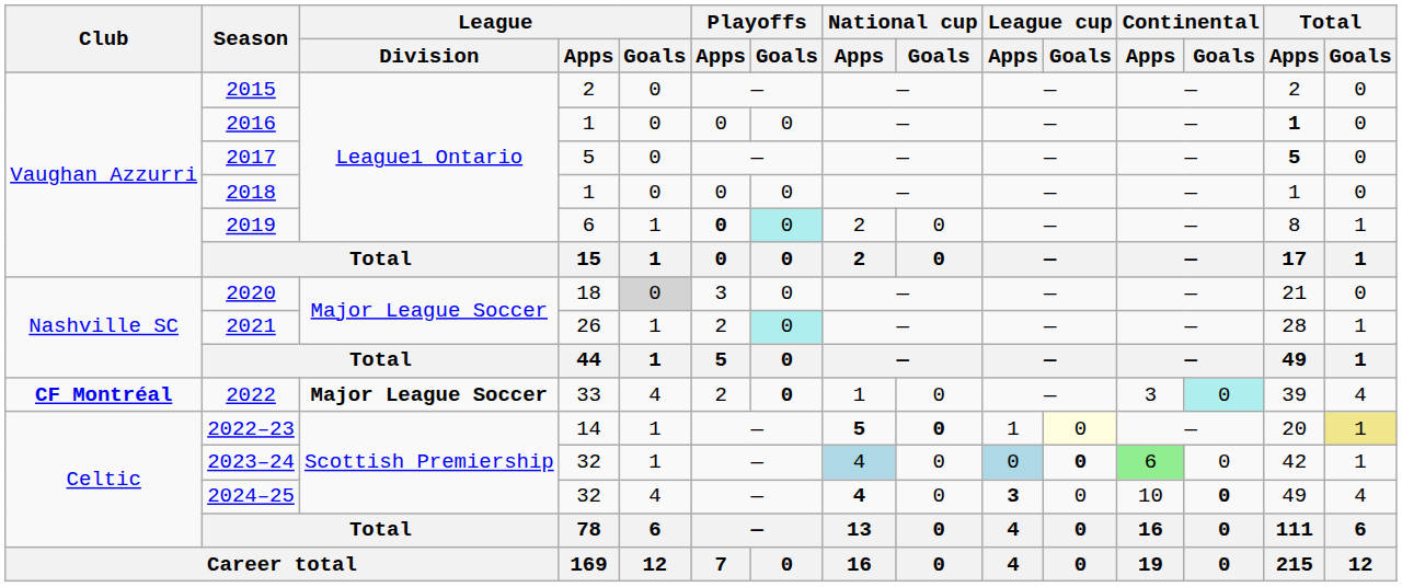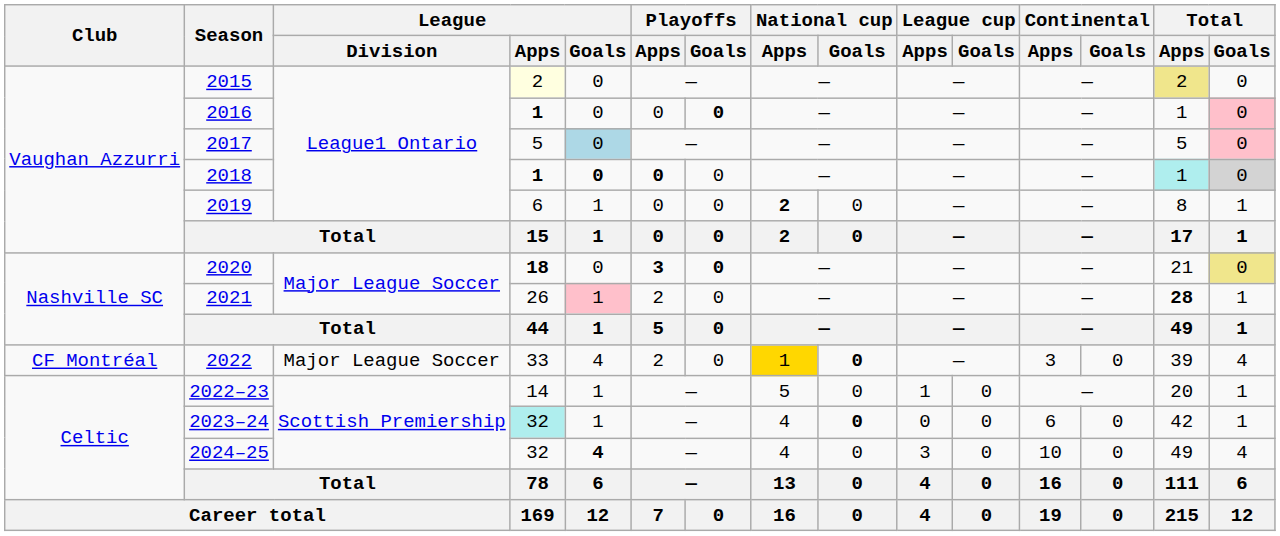2015 | League / Apps: no background -> lightyellow background
2015 | Total / Apps: no background -> khaki background
2016 | League / Apps: normal -> bold
2016 | Playoffs / Goals: normal -> bold
2016 | Total / Apps: bold -> normal
2016 | Total / Goals: no background -> pink background
2017 | League / Goals: no background -> lightblue background
2017 | Total / Apps: bold -> normal
2017 | Total / Goals: no background -> pink background
2018 | League / Apps: normal -> bold
2018 | League / Goals: normal -> bold
2018 | Playoffs / Apps: normal -> bold
2018 | Total / Apps: no background -> paleturquoise background
2018 | Total / Goals: no background -> lightgrey background
2019 | Playoffs / Apps: bold -> normal
2019 | Playoffs / Goals: paleturquoise background -> no background
2019 | National cup / Apps: normal -> bold
2020 | League / Apps: normal -> bold
2020 | League / Goals: lightgrey background -> no background
2020 | Playoffs / Apps: normal -> bold
2020 | Playoffs / Goals: normal -> bold
2020 | Total / Goals: no background -> khaki background
2021 | League / Goals: no background -> pink background
2021 | Playoffs / Goals: paleturquoise background -> no background
2021 | Total / Apps: normal -> bold
2022 | Club: bold -> normal
2022 | League / Division: bold -> normal
2022 | Playoffs / Goals: bold -> normal
2022 | National cup / Apps: no background -> gold background
2022 | National cup / Goals: normal -> bold
2022 | Continental / Goals: paleturquoise background -> no background
2022–23 | National cup / Apps: bold -> normal
2022–23 | National cup / Goals: bold -> normal
2022–23 | League cup / Goals: lightyellow background -> no background
2022–23 | Total / Goals: khaki background -> no background
2023–24 | League / Apps: no background -> paleturquoise background
2023–24 | National cup / Apps: lightblue background -> no background
2023–24 | National cup / Goals: normal -> bold
2023–24 | League cup / Apps: lightblue background -> no background
2023–24 | League cup / Goals: bold -> normal
2023–24 | Continental / Apps: lightgreen background -> no background
2024–25 | League / Goals: normal -> bold
2024–25 | National cup / Apps: bold -> normal
2024–25 | League cup / Apps: bold -> normal
2024–25 | Continental / Goals: bold -> normal
